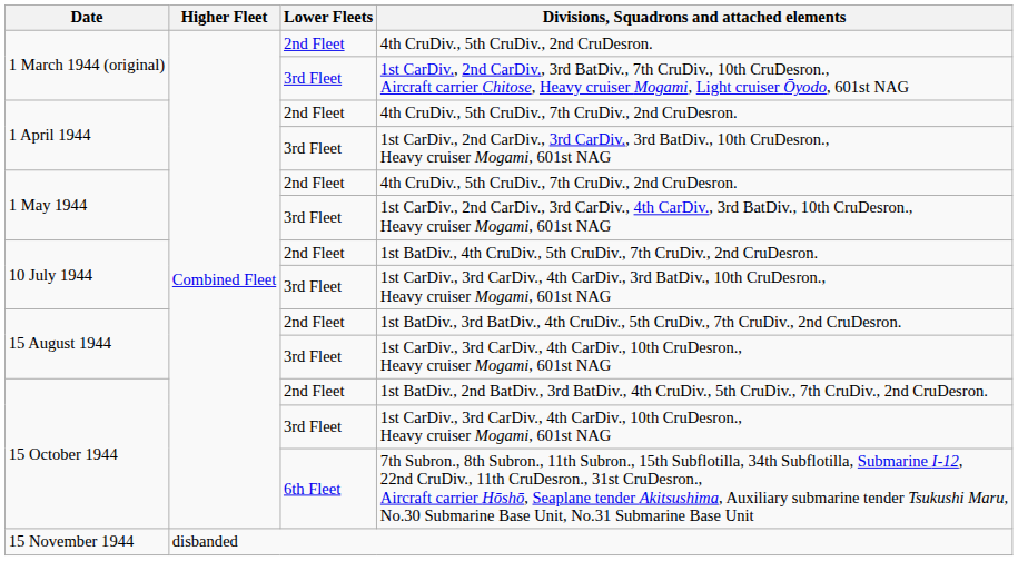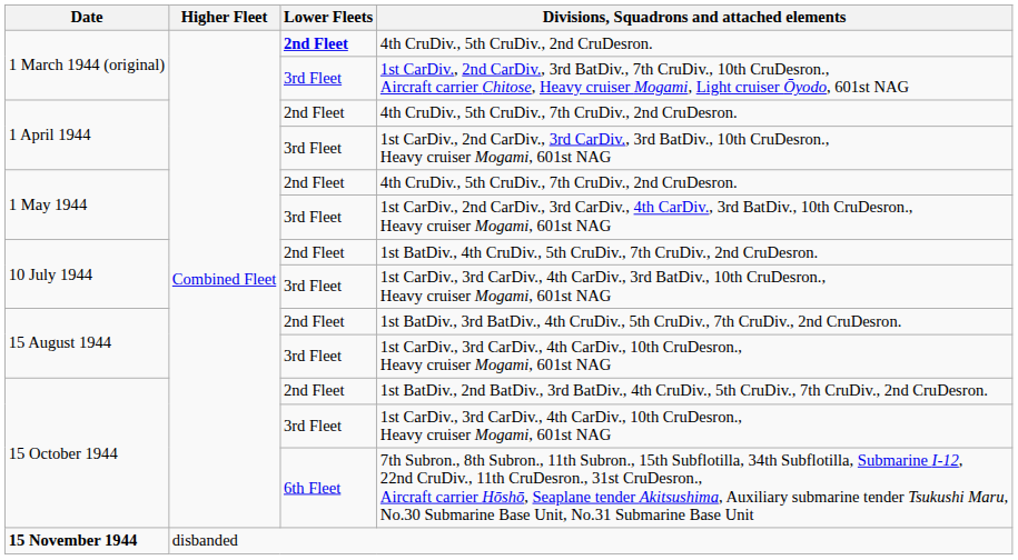4th CruDiv., 5th CruDiv., 2nd CruDesron. | Lower Fleets: normal -> bold
disbanded | Date: normal -> bold
